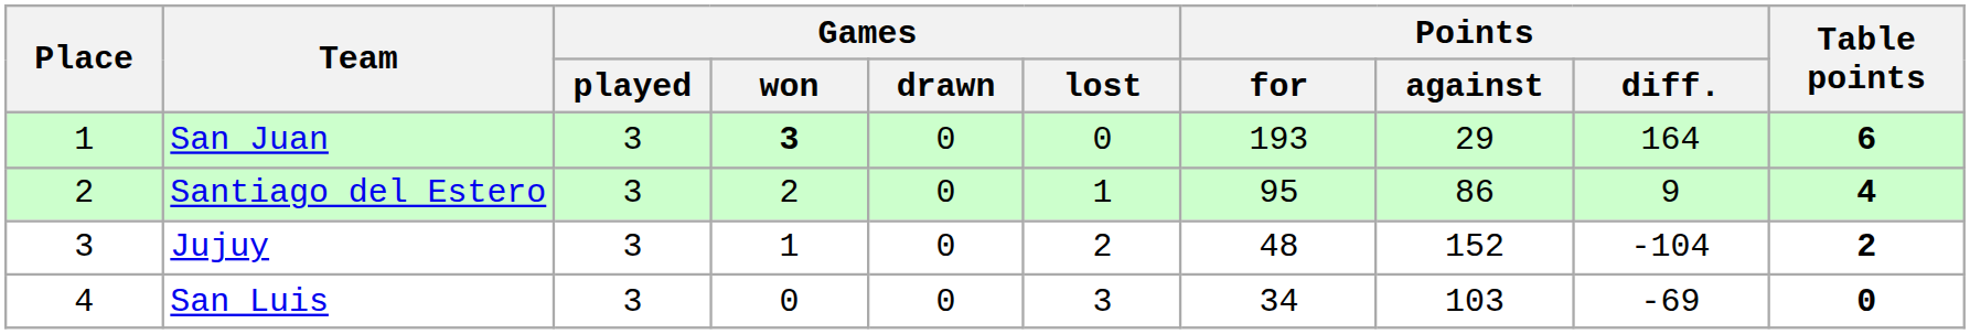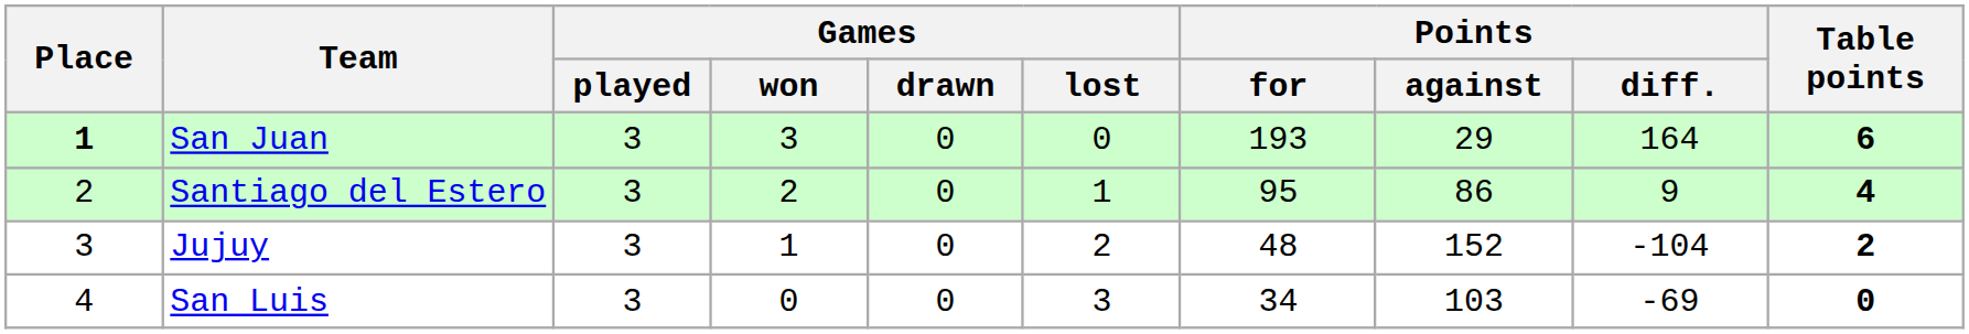San Juan | Place: normal -> bold
San Juan | Games / won: bold -> normal
